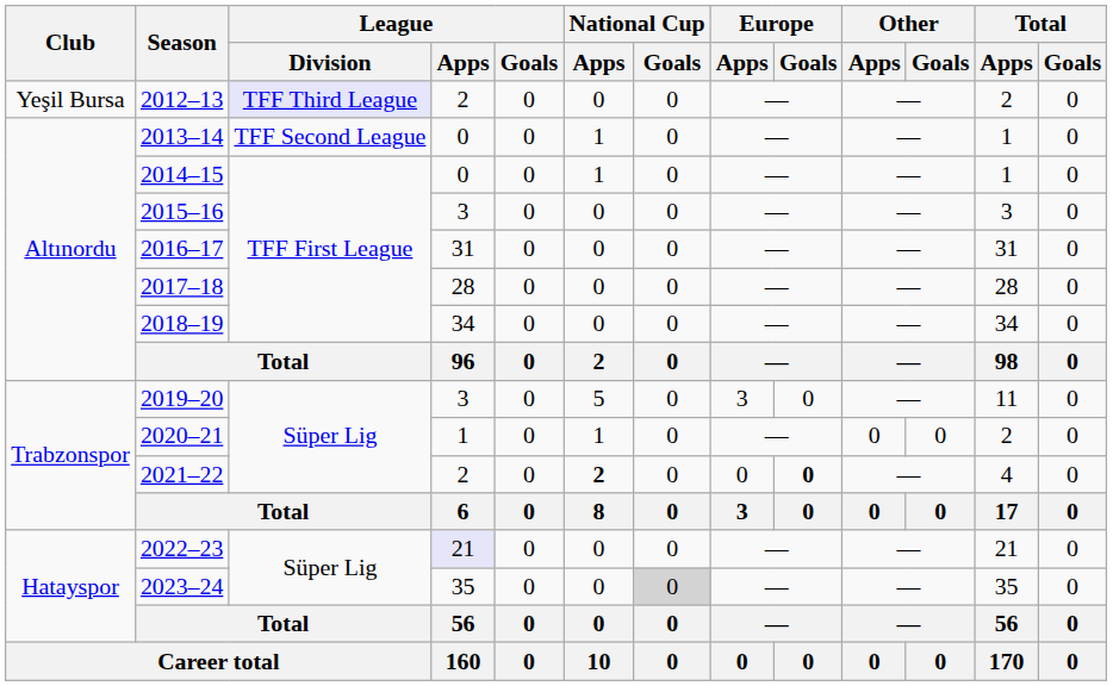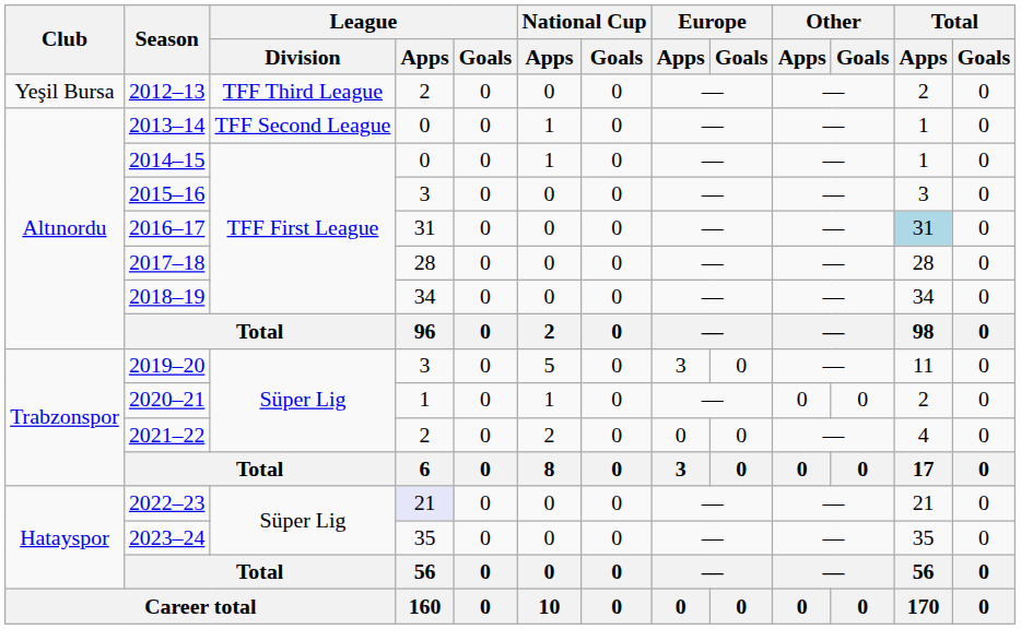2012–13 | League / Division: lavender background -> no background
2016–17 | Total / Apps: no background -> lightblue background
2021–22 | National Cup / Apps: bold -> normal
2021–22 | Europe / Goals: bold -> normal
2023–24 | National Cup / Goals: lightgrey background -> no background
